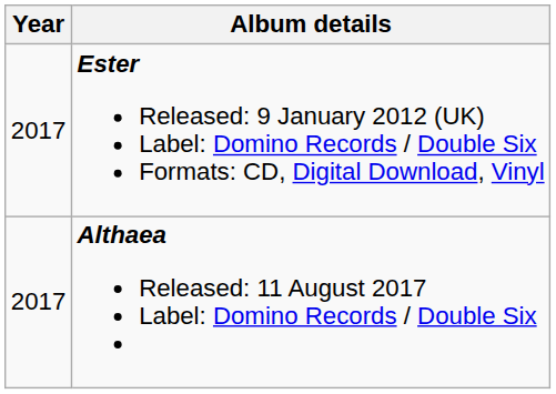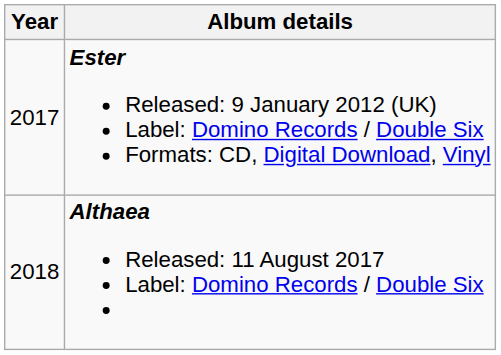row 3 | Year: 2017 -> 2018
